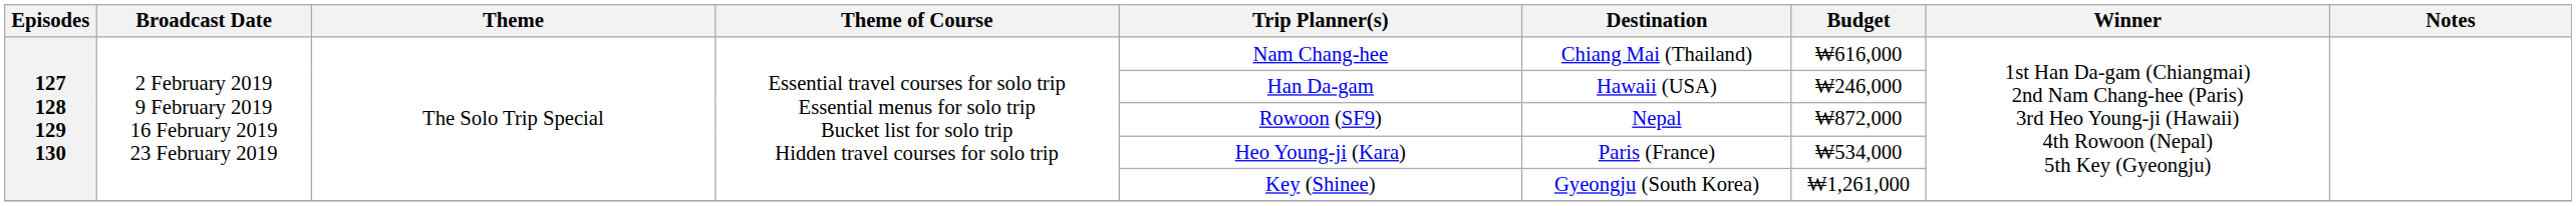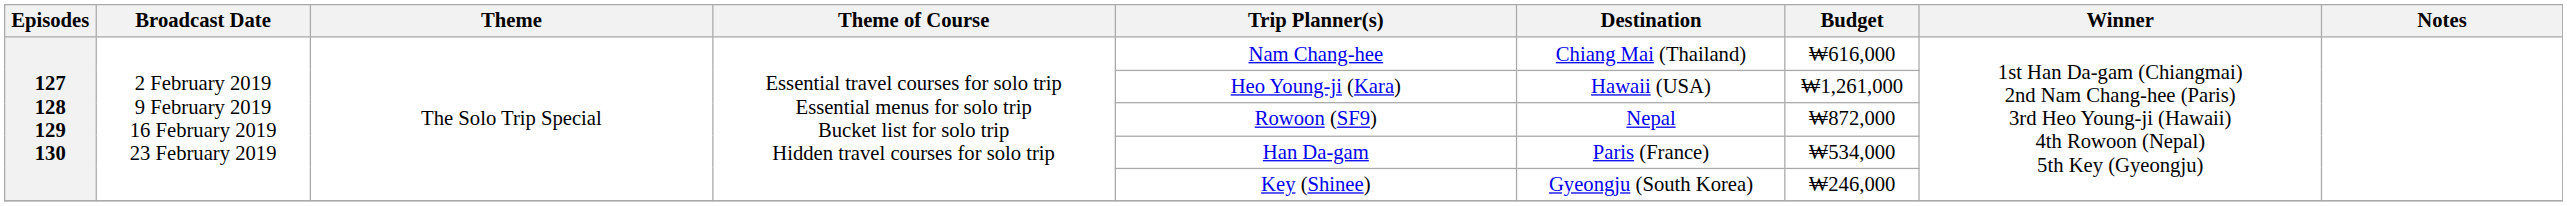row 3 | Trip Planner(s): Han Da-gam -> Heo Young-ji (Kara)
row 3 | Budget: ₩246,000 -> ₩1,261,000
row 5 | Trip Planner(s): Heo Young-ji (Kara) -> Han Da-gam
row 6 | Budget: ₩1,261,000 -> ₩246,000
